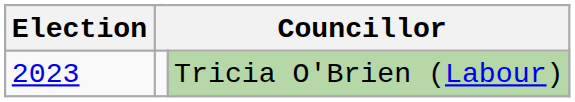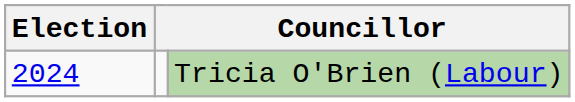Tricia O'Brien (Labour) | Election: 2023 -> 2024
